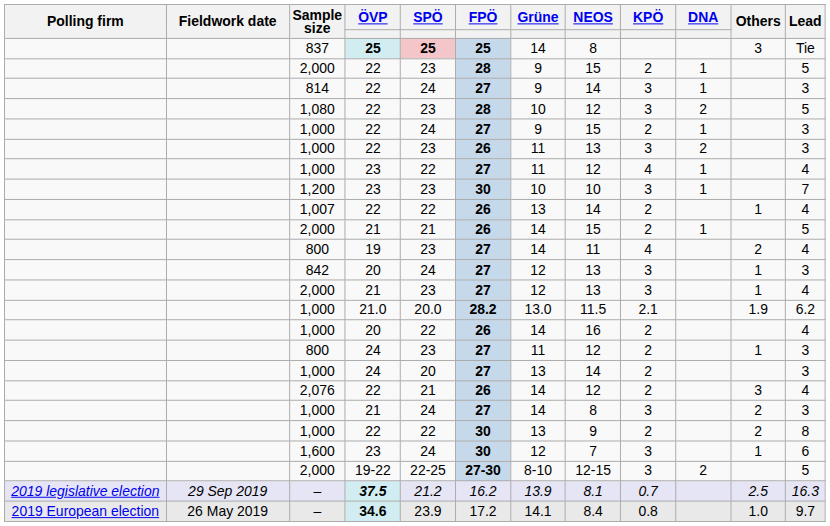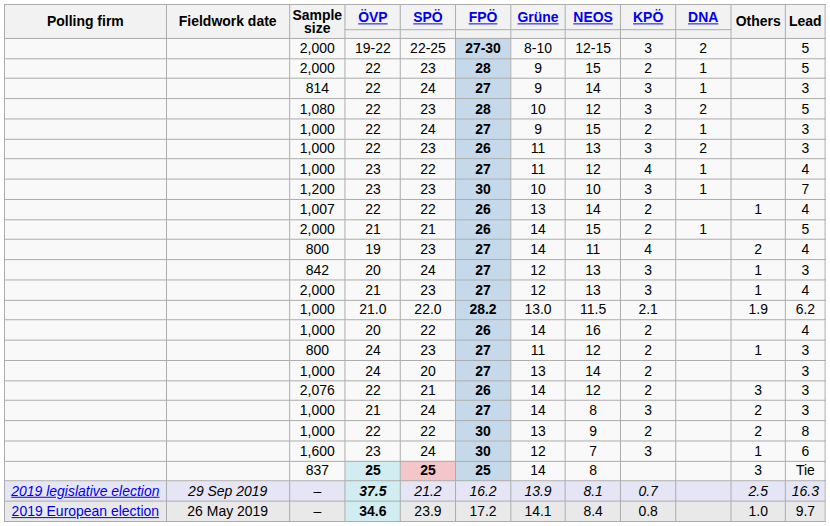rows swapped: 2,000 / 19-22 <-> 837
1,000 / 21.0 | SPÖ: 20.0 -> 22.0
2,076 | Lead: 4 -> 3
